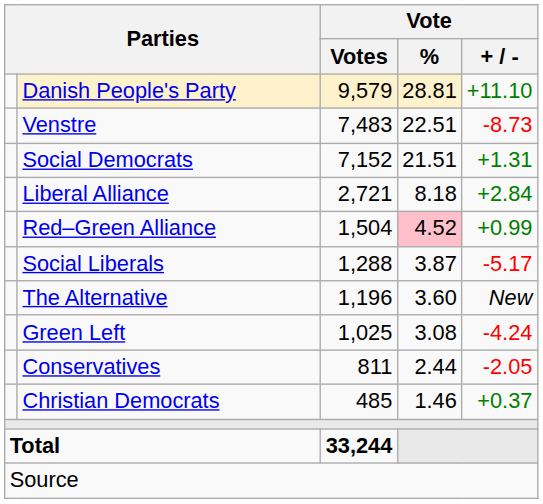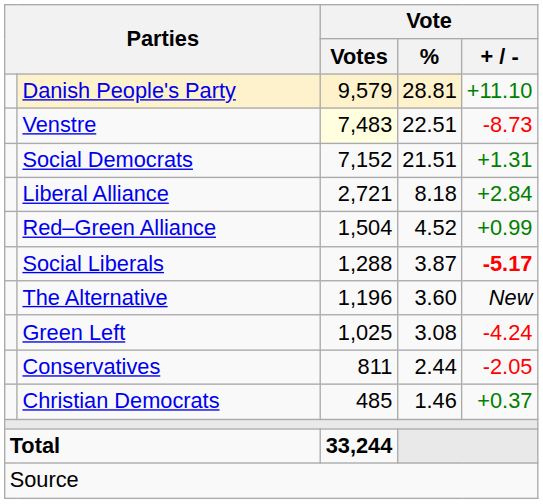Venstre | Vote / Votes: no background -> lightyellow background
Red–Green Alliance | Vote / %: pink background -> no background
Social Liberals | Vote / + / -: normal -> bold
